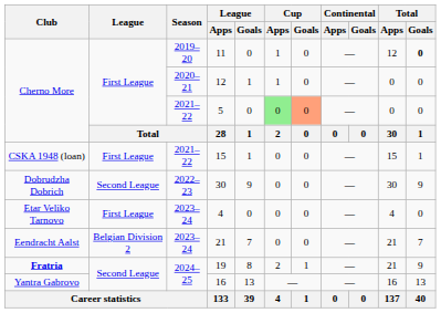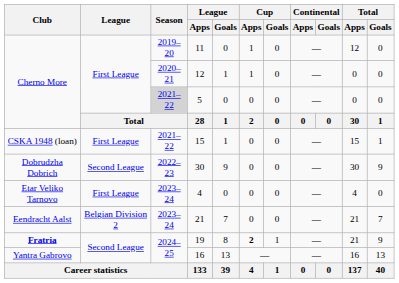11 | Total / Goals: bold -> normal
5 | Season: no background -> lightgrey background
5 | Cup / Apps: lightgreen background -> no background
5 | Cup / Goals: lightsalmon background -> no background
19 | Cup / Apps: normal -> bold
